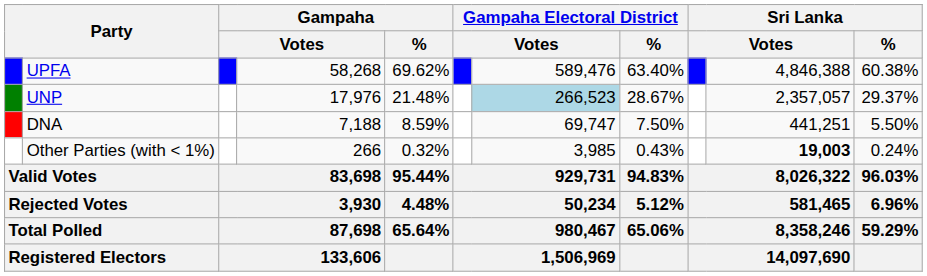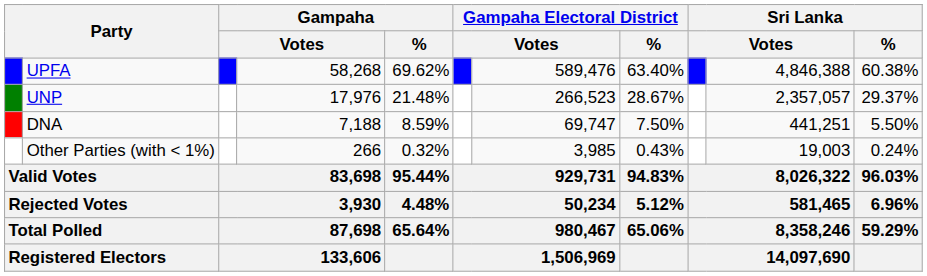UNP | column 7: lightblue background -> no background
Other Parties (with < 1%) | column 10: bold -> normal
